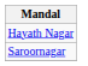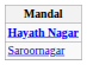row 2 | column 1: normal -> bold
